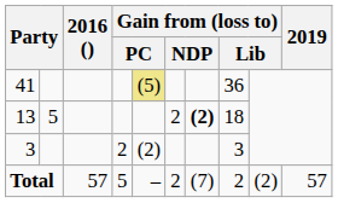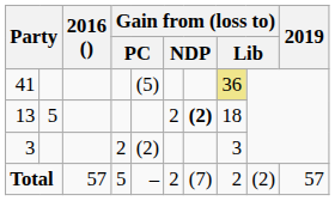41 | column 5: khaki background -> no background
41 | column 8: no background -> khaki background
